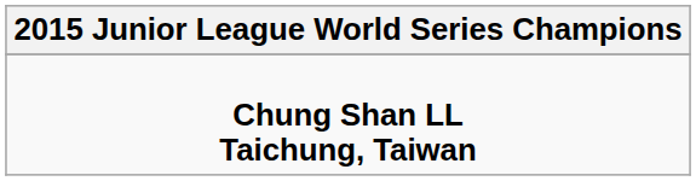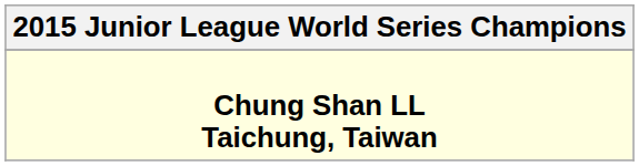row 2 | column 1: no background -> lightyellow background
